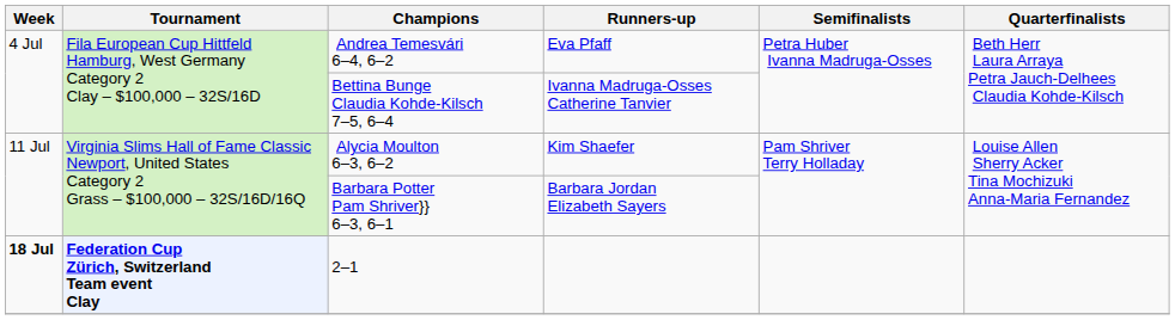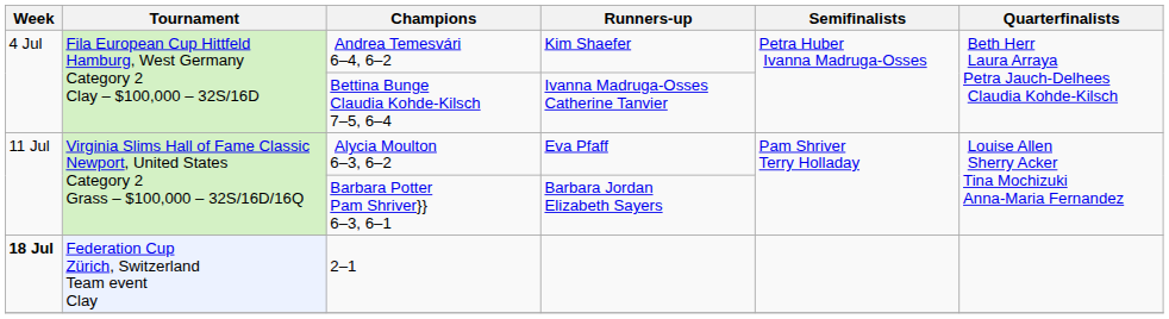Andrea Temesvári 6–4, 6–2 | Runners-up: Eva Pfaff -> Kim Shaefer
Alycia Moulton 6–3, 6–2 | Runners-up: Kim Shaefer -> Eva Pfaff
2–1 | Tournament: bold -> normal
